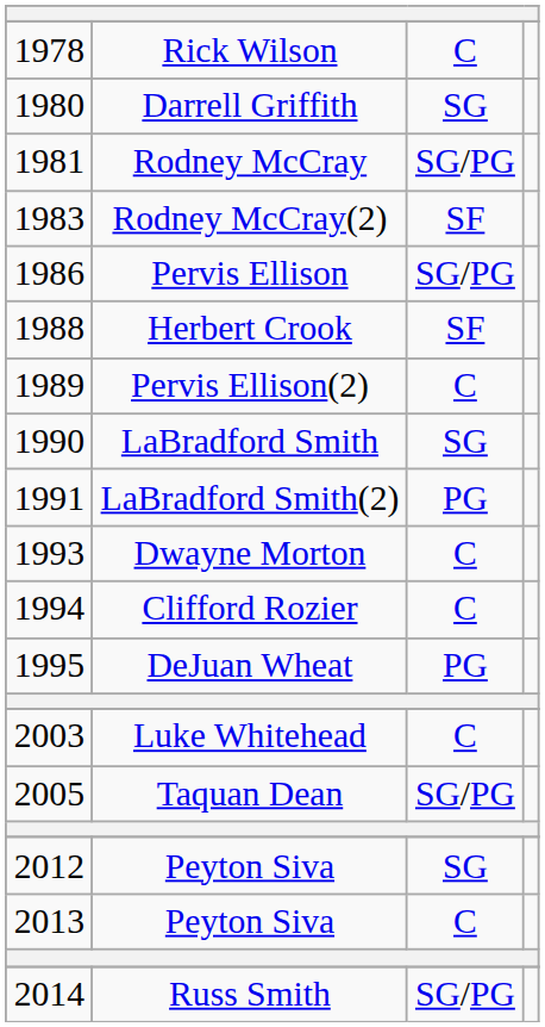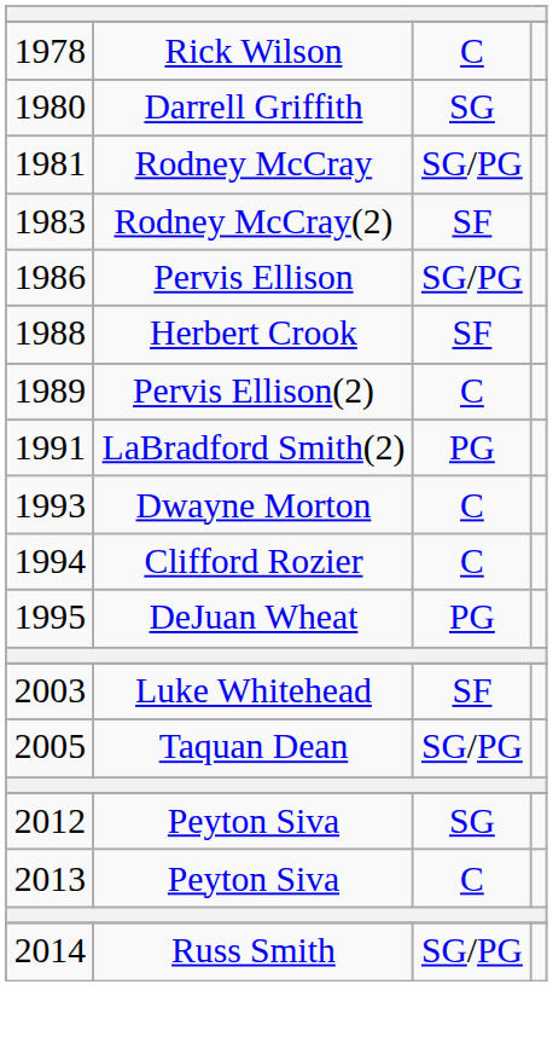- row: 1990 | LaBradford Smith | SG
Luke Whitehead | column 3: C -> SF
